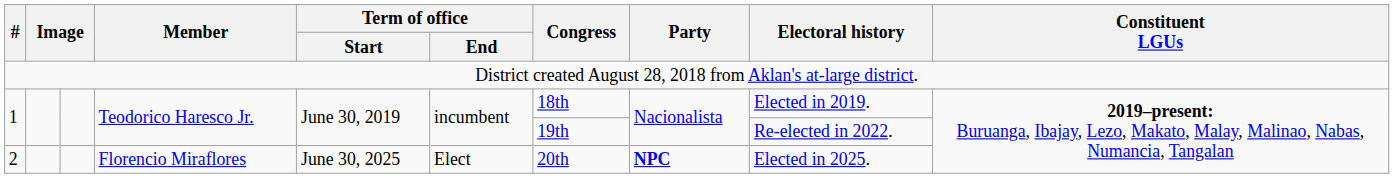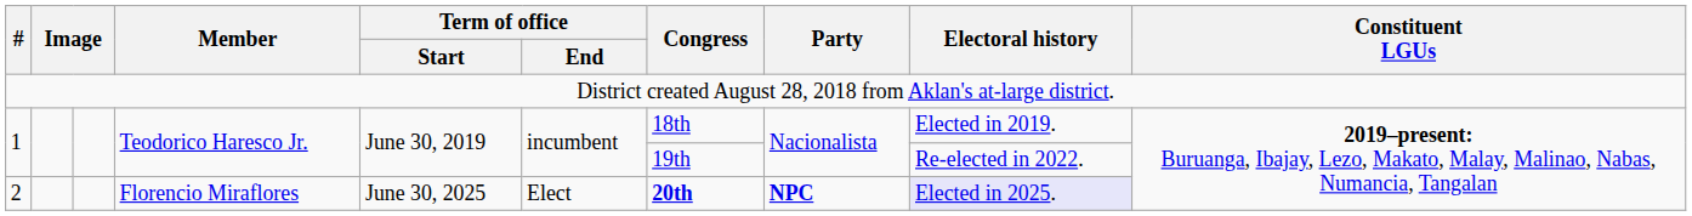2 | Congress: normal -> bold
2 | Electoral history: no background -> lavender background
